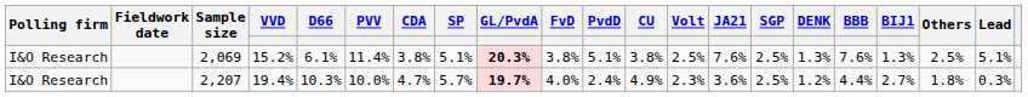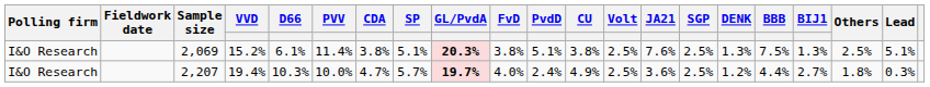2,069 | BBB: 7.6% -> 7.5%
2,207 | Volt: 2.3% -> 2.5%
